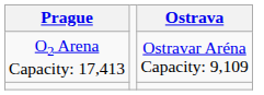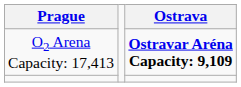O2 Arena Capacity: 17,413 | Ostrava: normal -> bold
